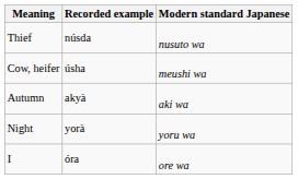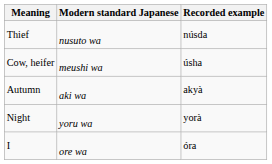columns swapped: Recorded example <-> Modern standard Japanese
